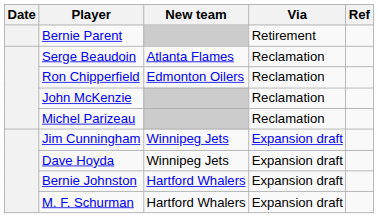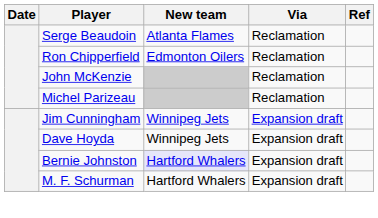- row: Bernie Parent | Retirement
Bernie Johnston | New team: no background -> lavender background
